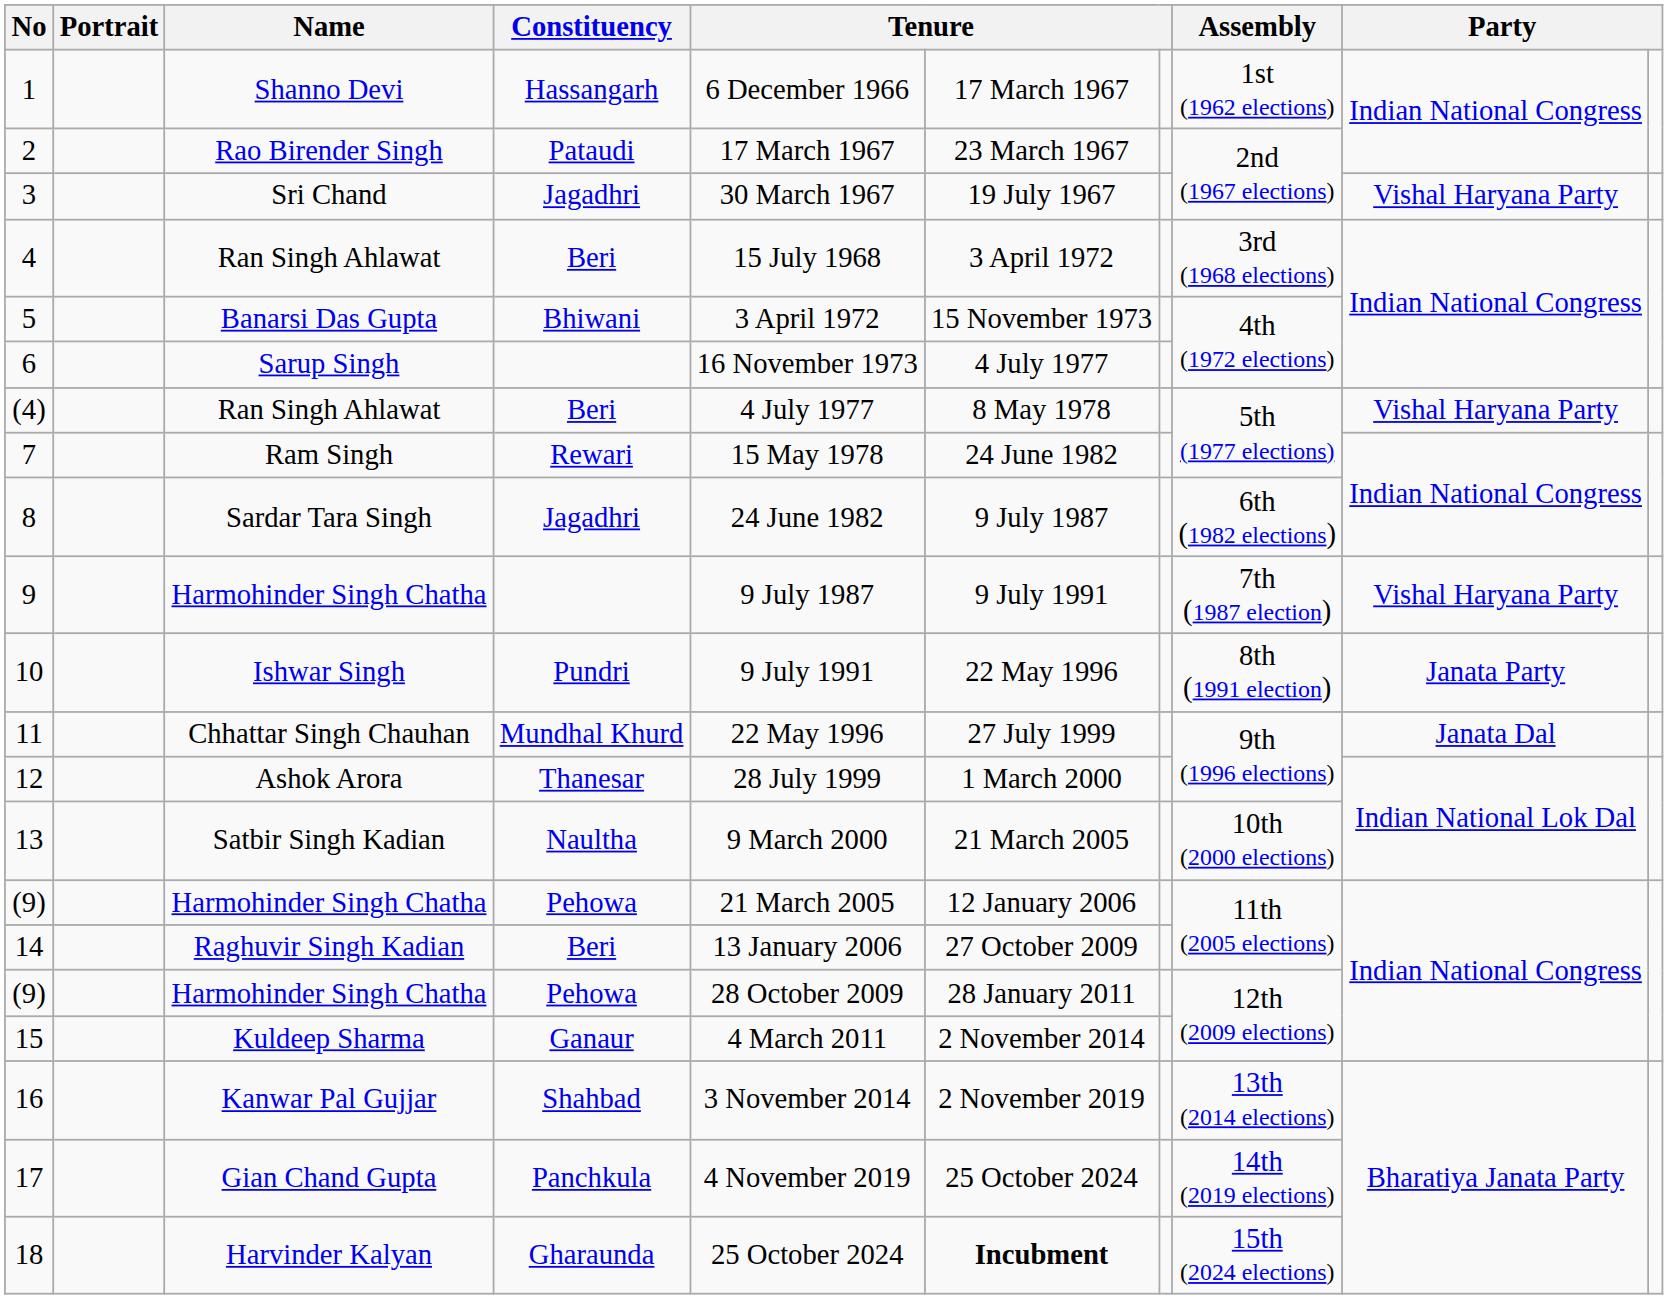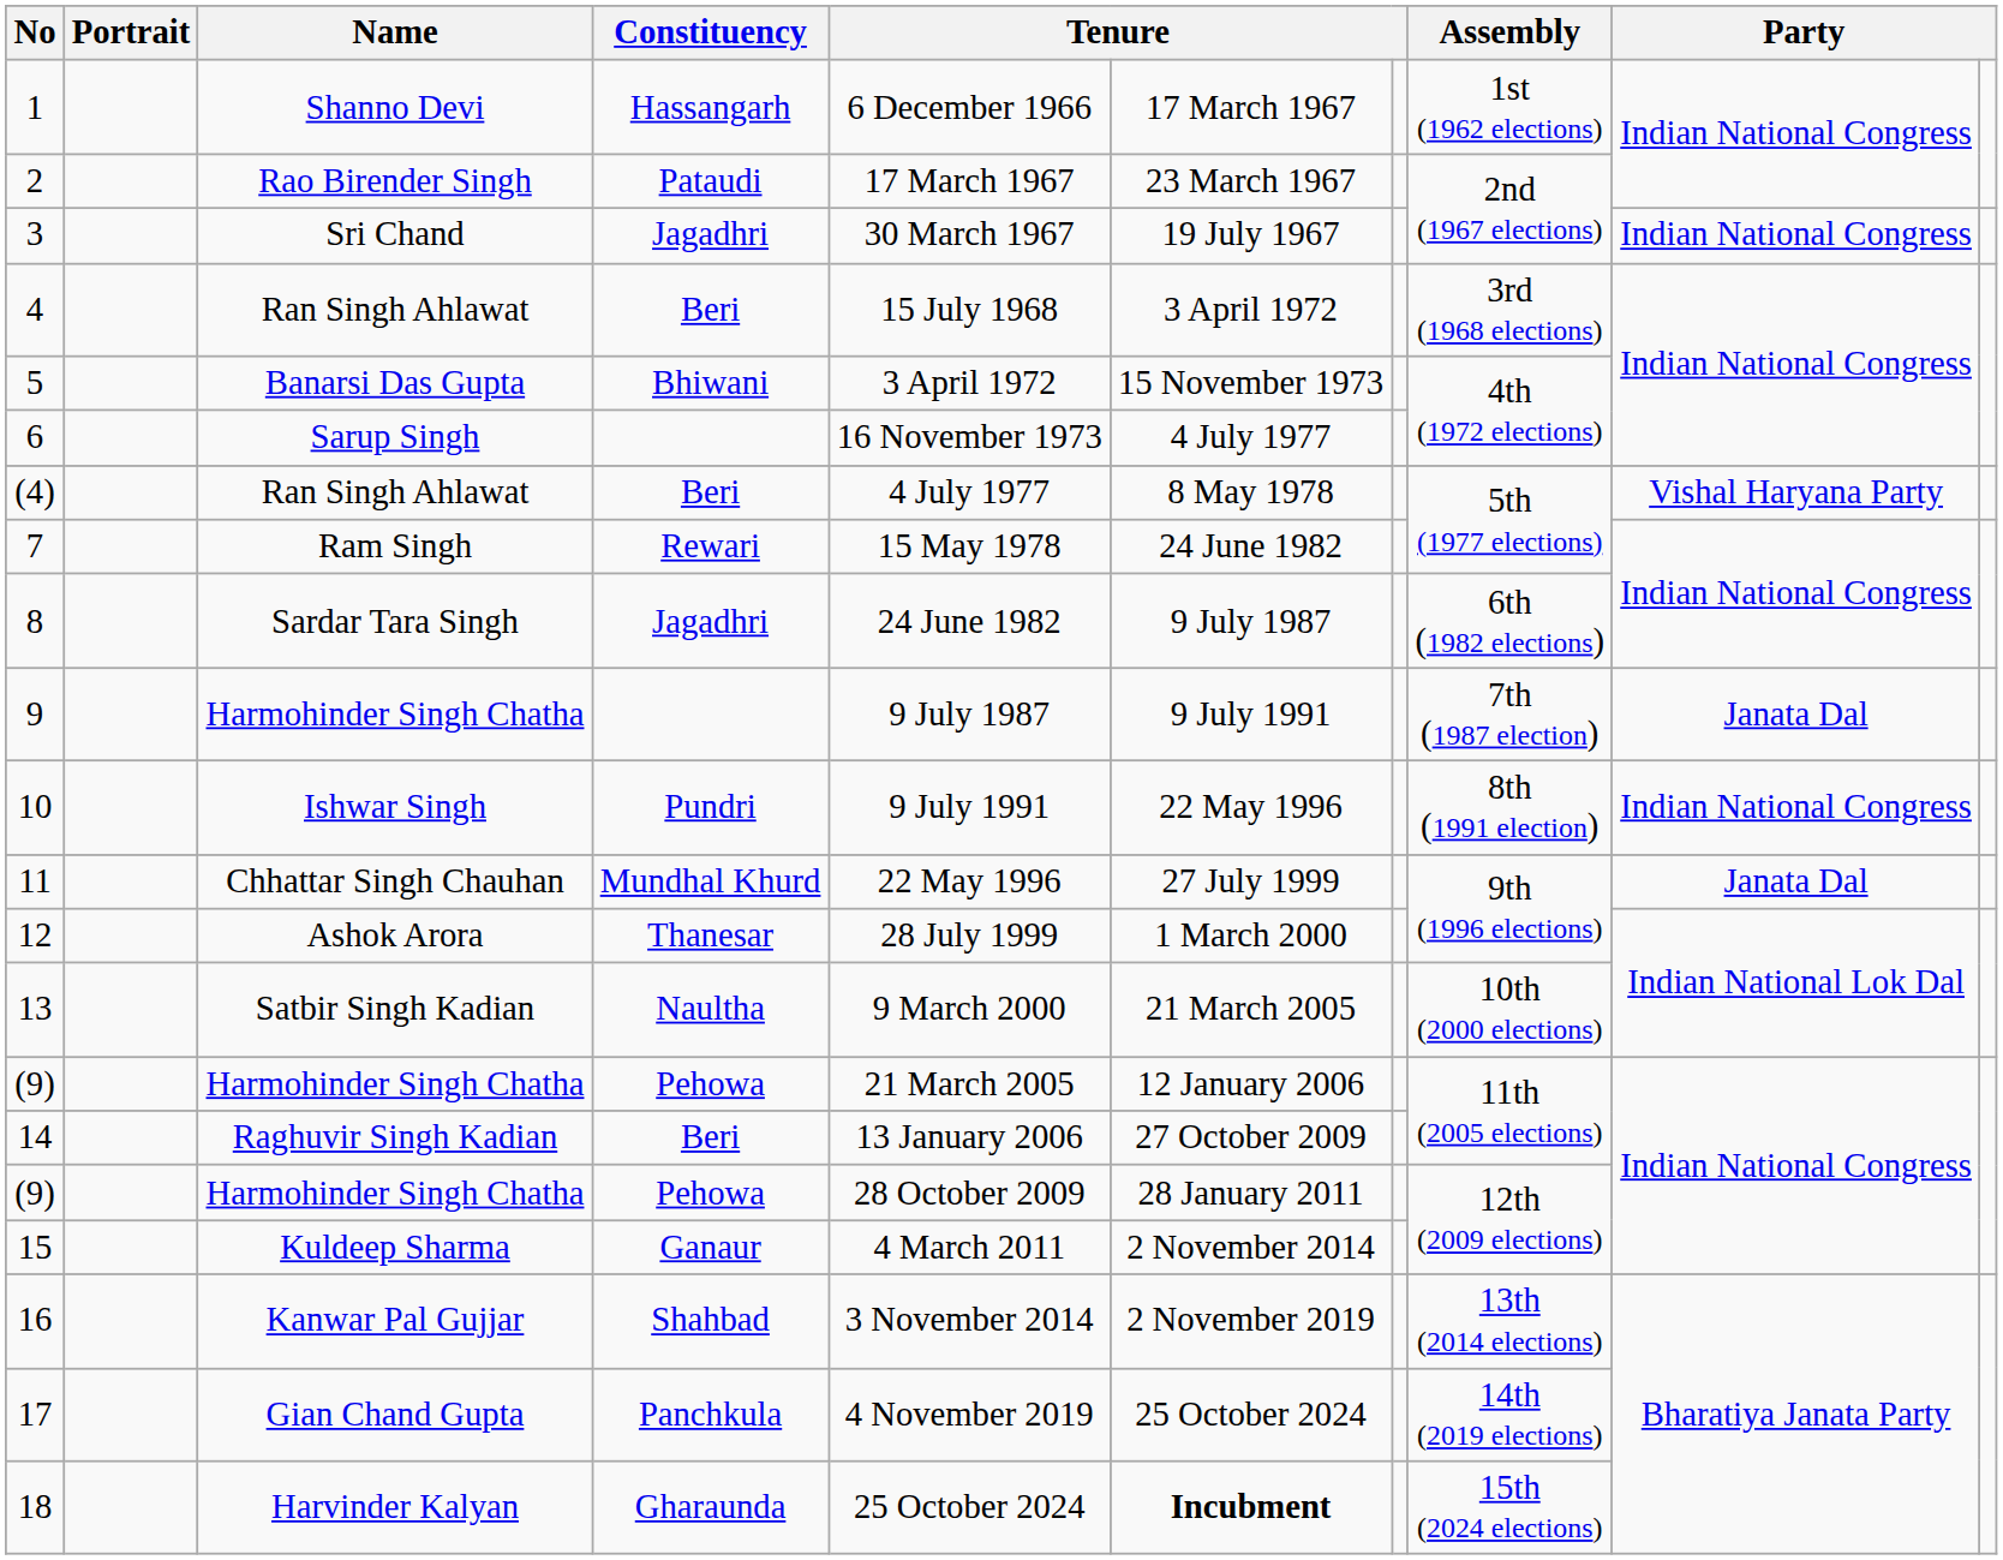3 | column 9: Vishal Haryana Party -> Indian National Congress
9 | column 9: Vishal Haryana Party -> Janata Dal
10 | column 9: Janata Party -> Indian National Congress
